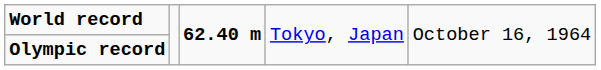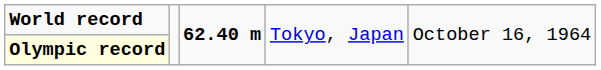Olympic record | column 1: no background -> lightyellow background
